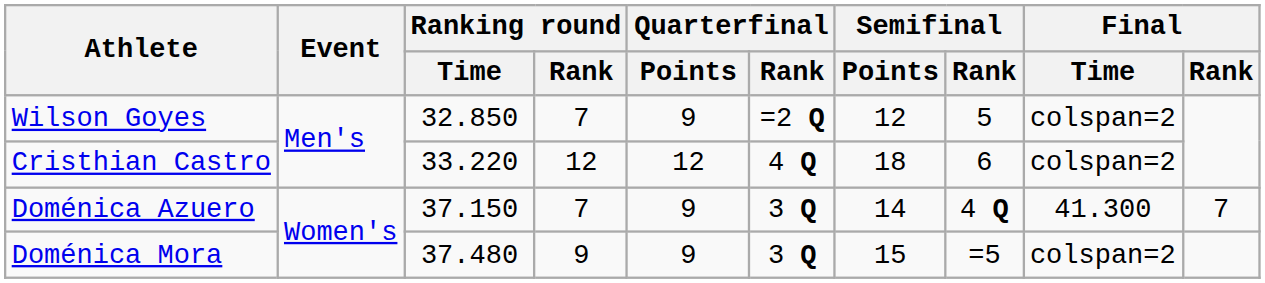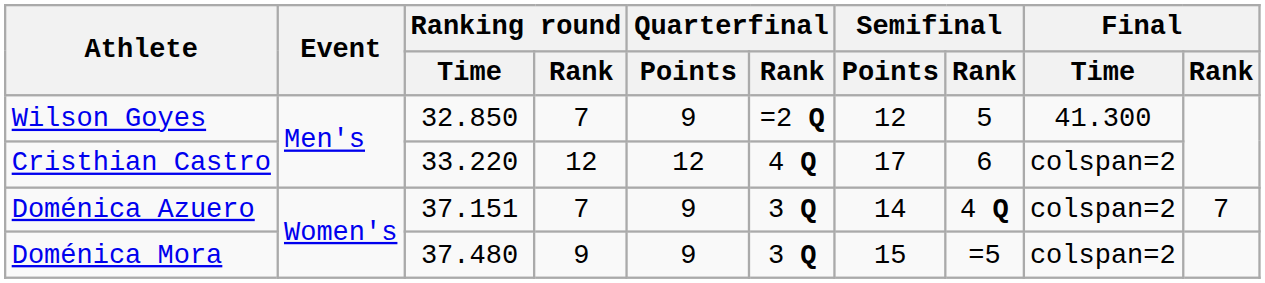Wilson Goyes | Final / Time: colspan=2 -> 41.300
Cristhian Castro | Semifinal / Points: 18 -> 17
Doménica Azuero | Ranking round / Time: 37.150 -> 37.151
Doménica Azuero | Final / Time: 41.300 -> colspan=2
